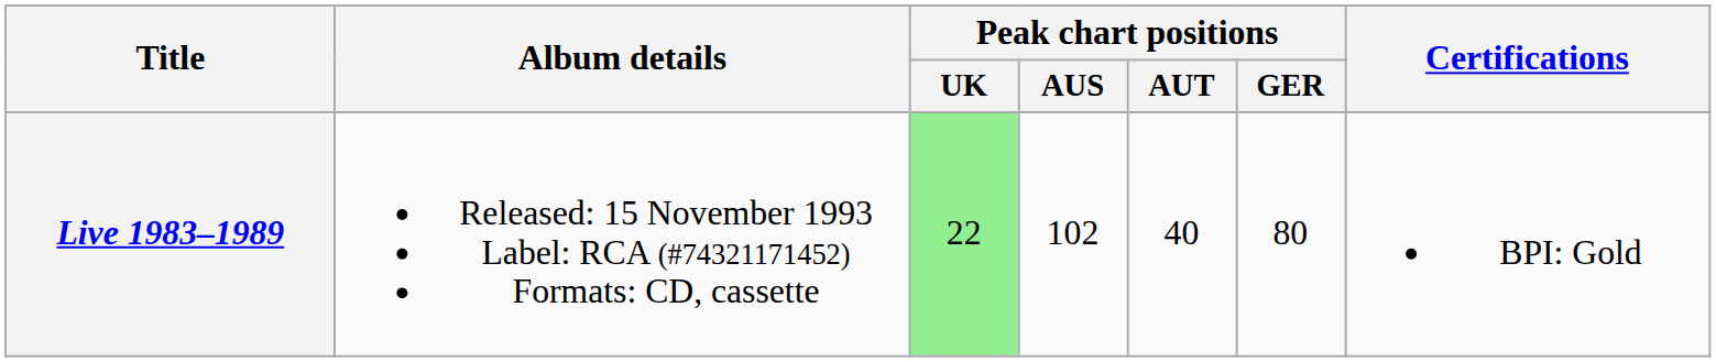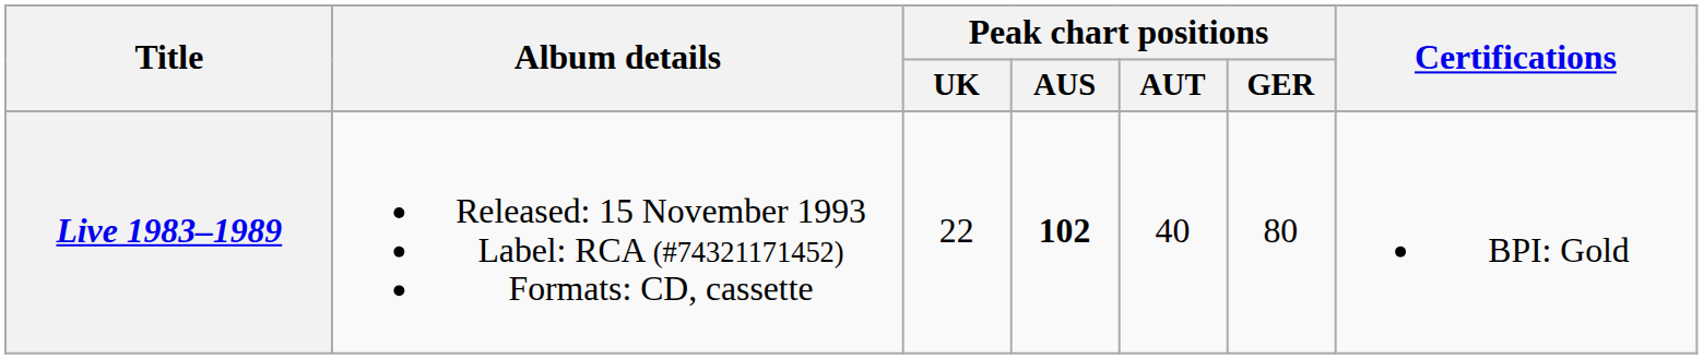Live 1983–1989 | Peak chart positions / UK: lightgreen background -> no background
Live 1983–1989 | Peak chart positions / AUS: normal -> bold
